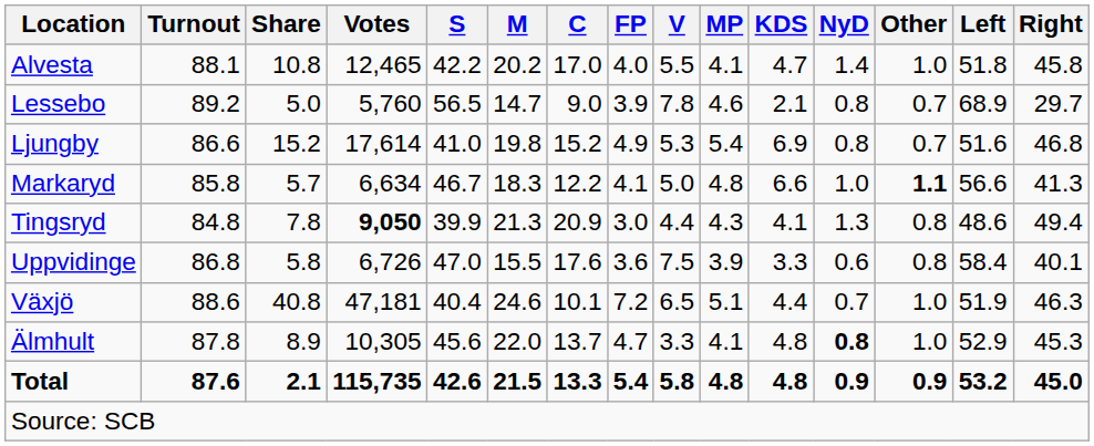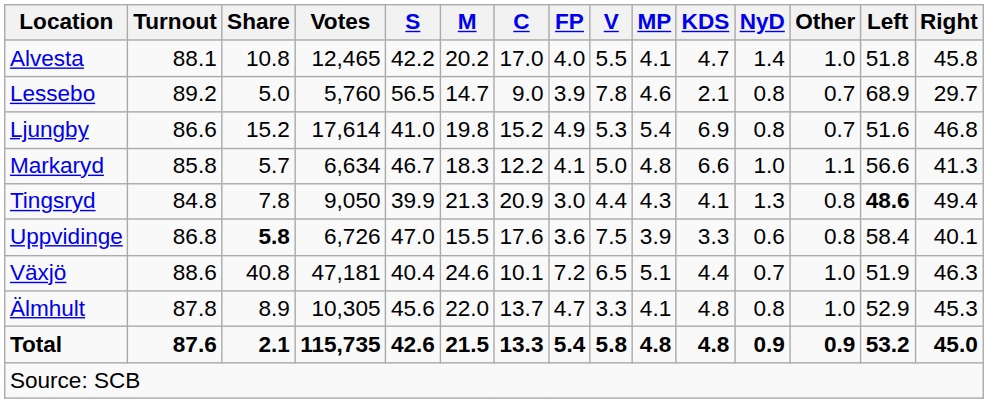Markaryd | Other: bold -> normal
Tingsryd | Votes: bold -> normal
Tingsryd | Left: normal -> bold
Uppvidinge | Share: normal -> bold
Älmhult | NyD: bold -> normal
